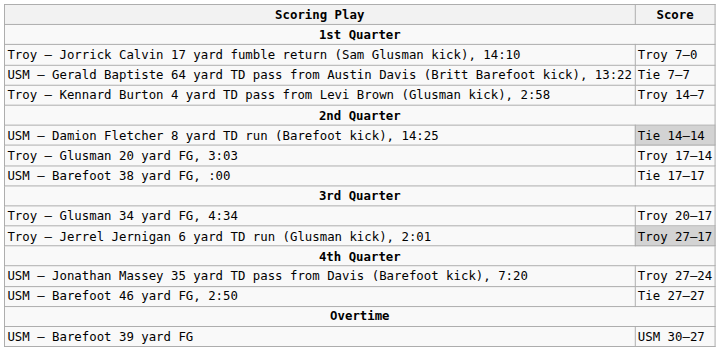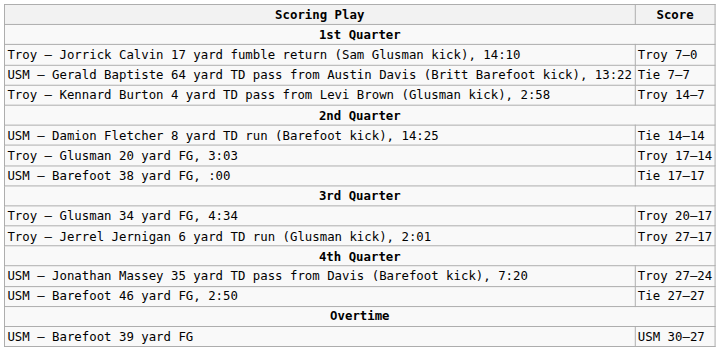USM – Damion Fletcher 8 yard TD run (Barefoot kick), 14:25 | Score: lightgrey background -> no background
Troy – Jerrel Jernigan 6 yard TD run (Glusman kick), 2:01 | Score: lightgrey background -> no background
